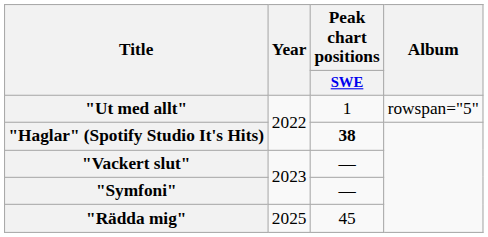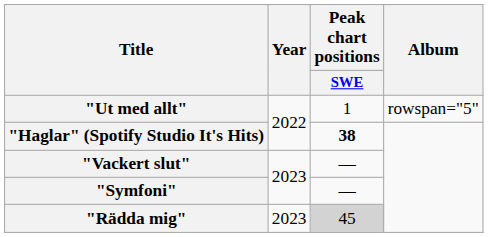"Rädda mig" | Year: 2025 -> 2023
"Rädda mig" | Peak chart positions / SWE: no background -> lightgrey background
